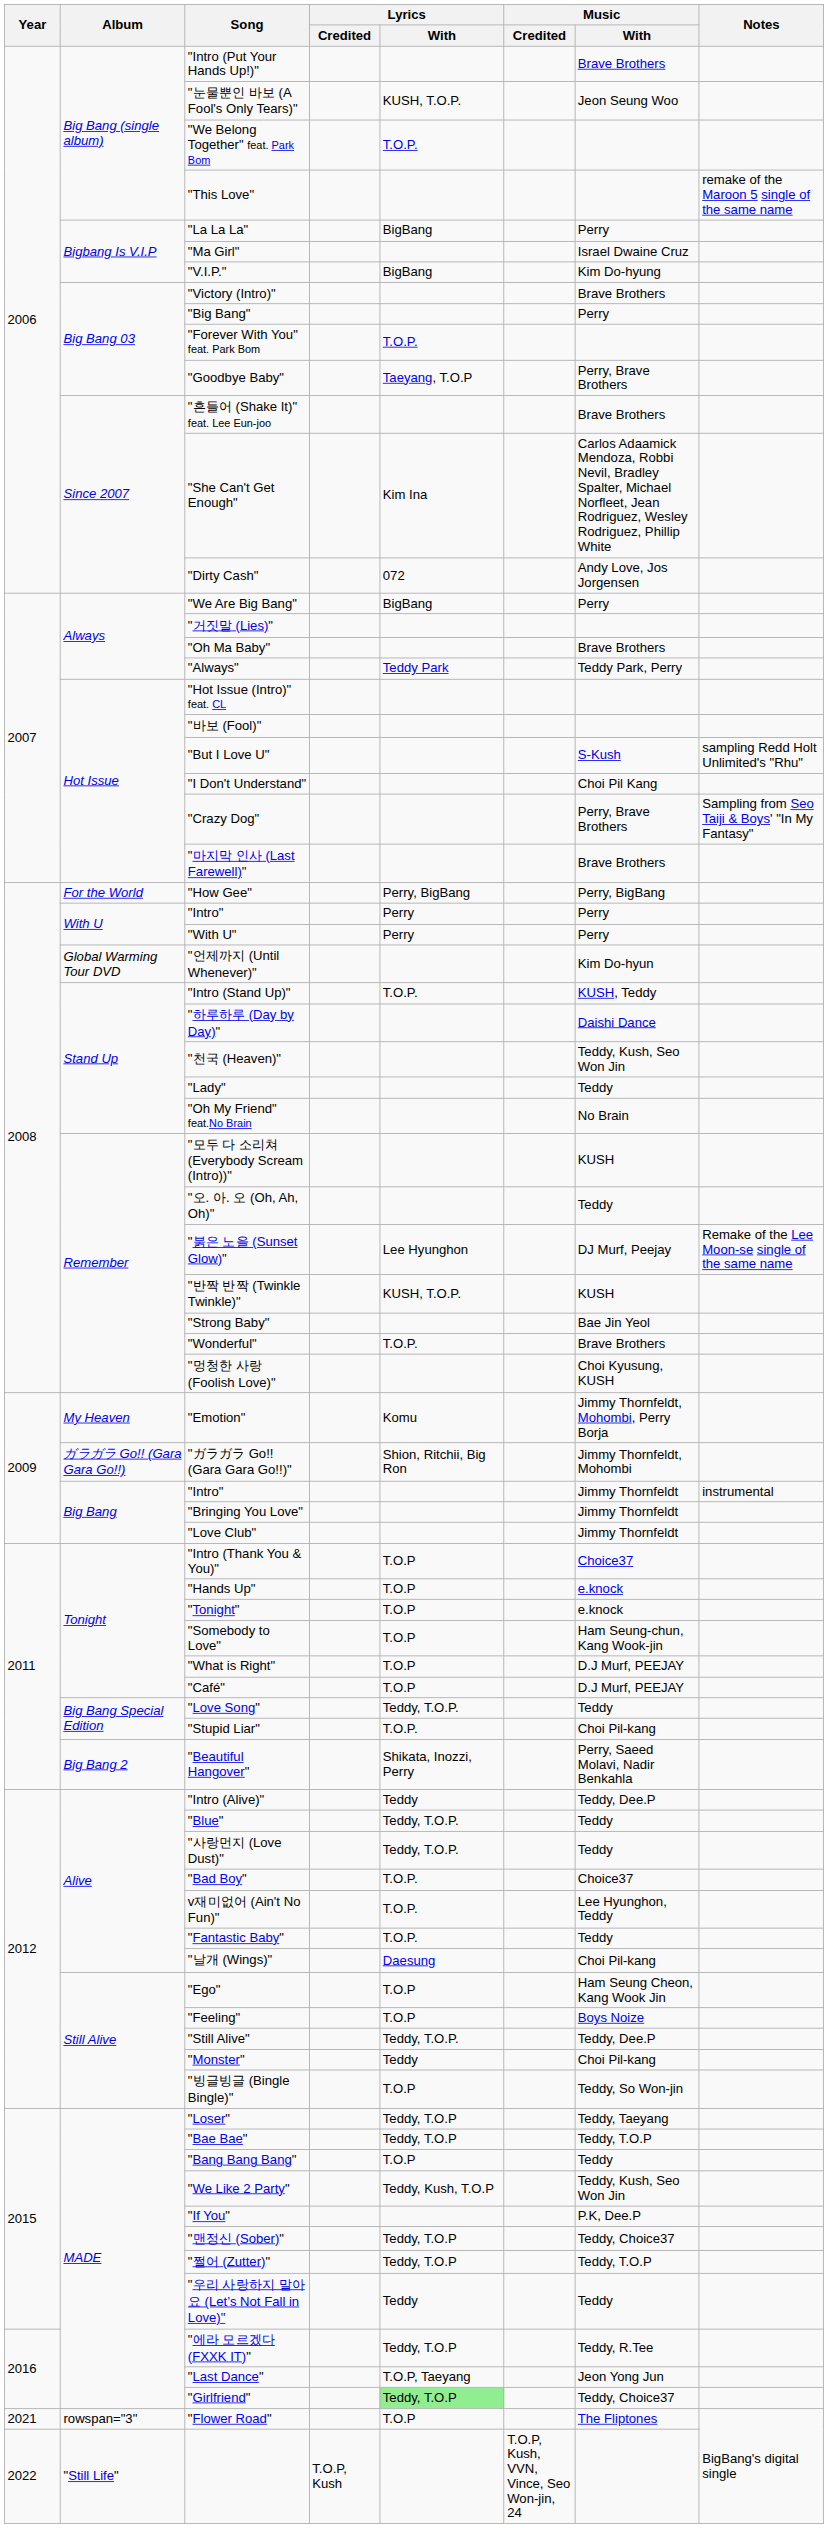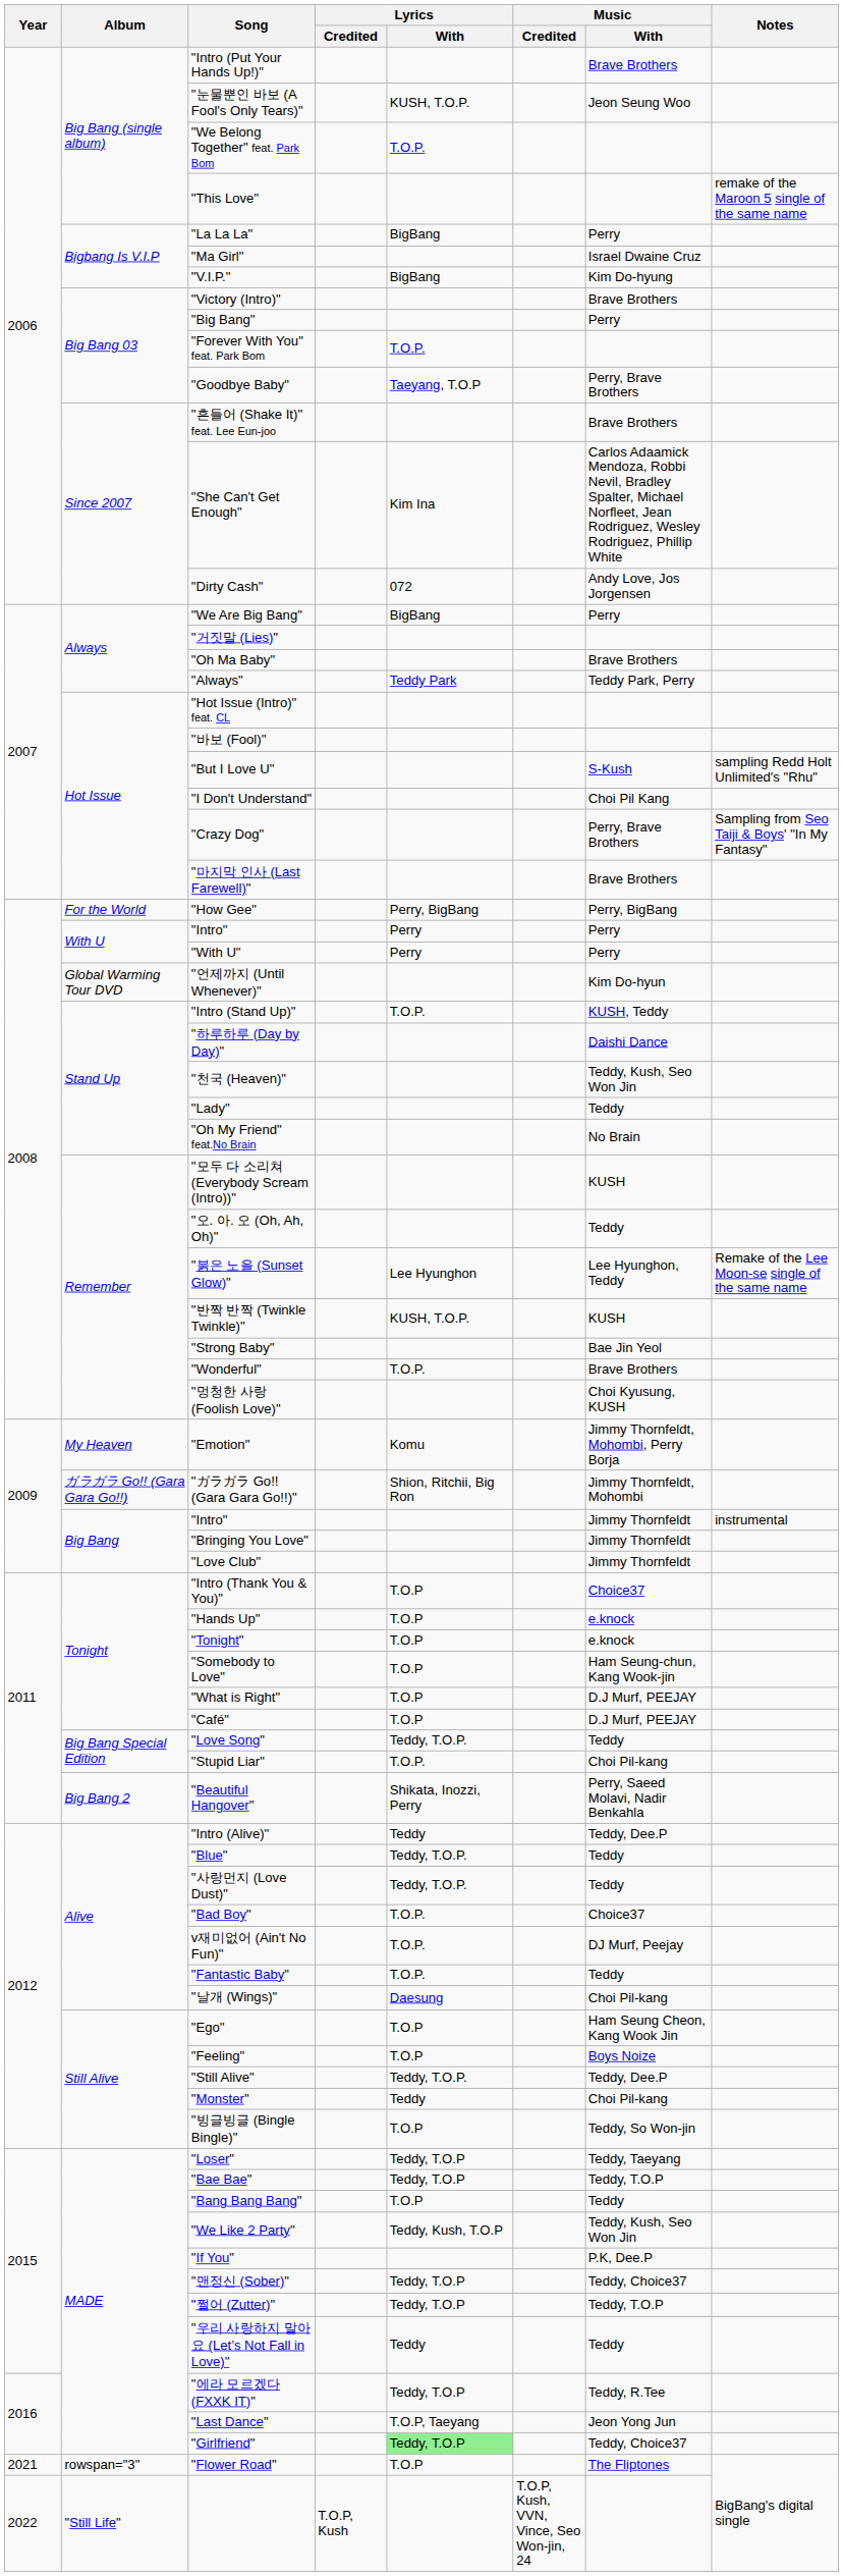"붉은 노을 (Sunset Glow)" | Music / With: DJ Murf, Peejay -> Lee Hyunghon, Teddy
v재미없어 (Ain't No Fun)" | Music / With: Lee Hyunghon, Teddy -> DJ Murf, Peejay
